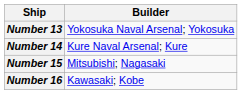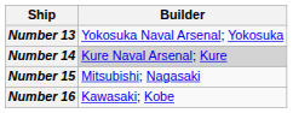Number 14 | Builder: no background -> lightgrey background
